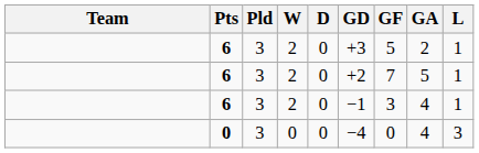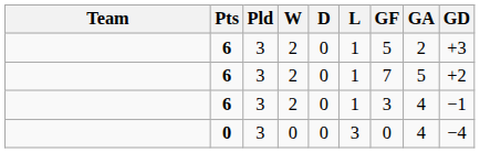columns swapped: L <-> GD
